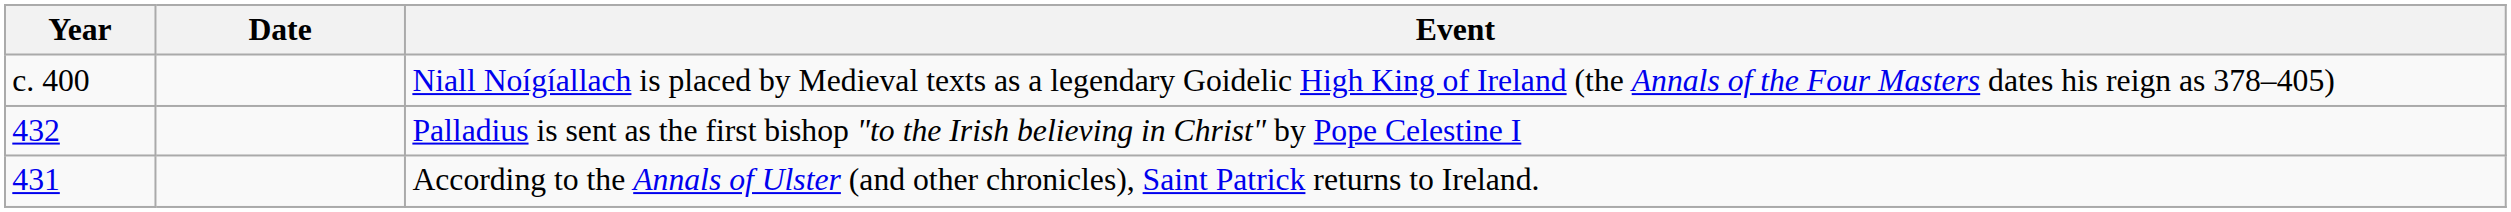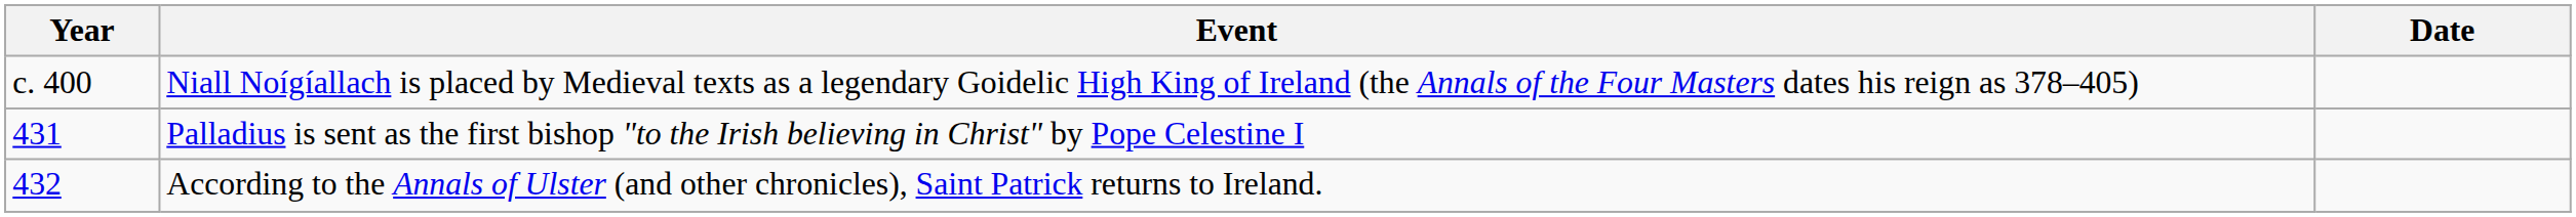columns swapped: Date <-> Event
row 3 | Year: 432 -> 431
row 4 | Year: 431 -> 432
